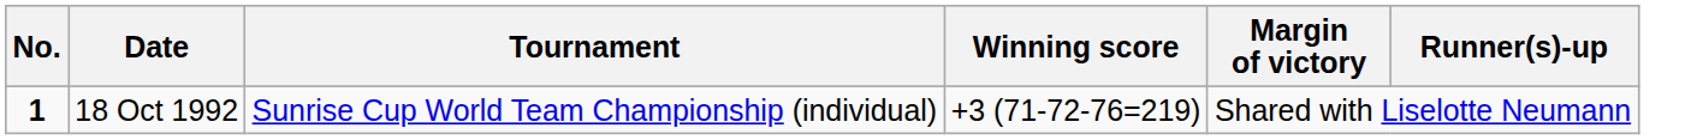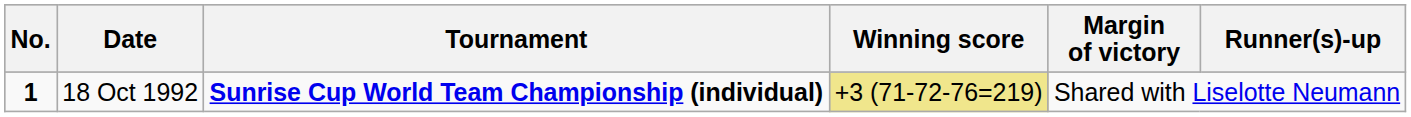18 Oct 1992 | Tournament: normal -> bold
18 Oct 1992 | Winning score: no background -> khaki background
